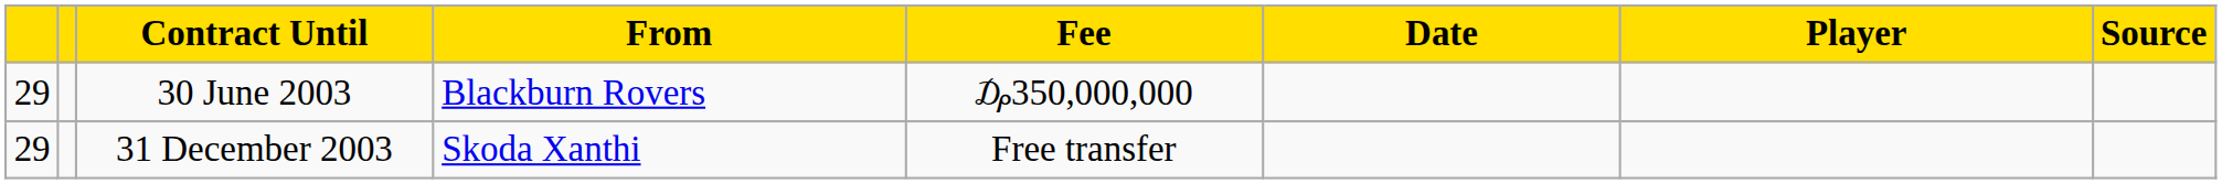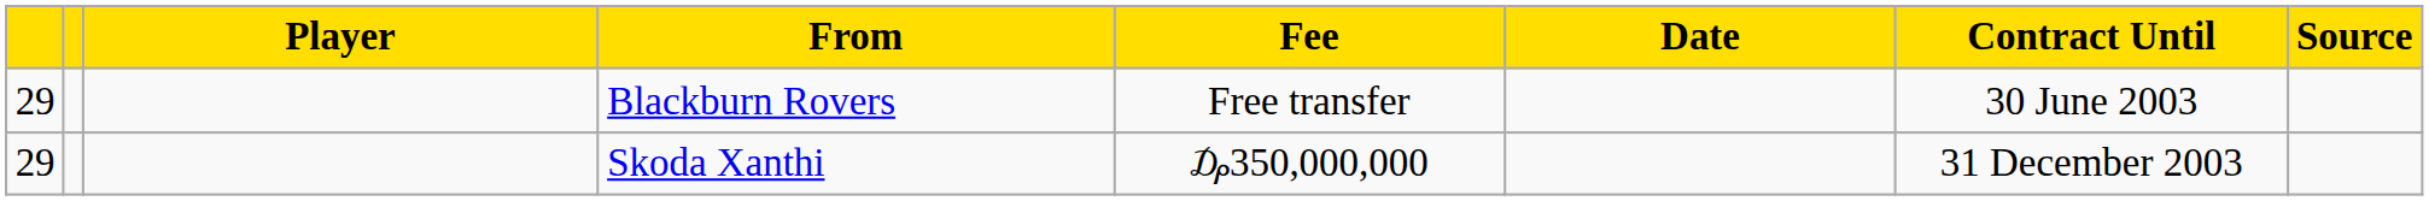columns swapped: Player <-> Contract Until
Blackburn Rovers | Fee: ₯350,000,000 -> Free transfer
Skoda Xanthi | Fee: Free transfer -> ₯350,000,000
